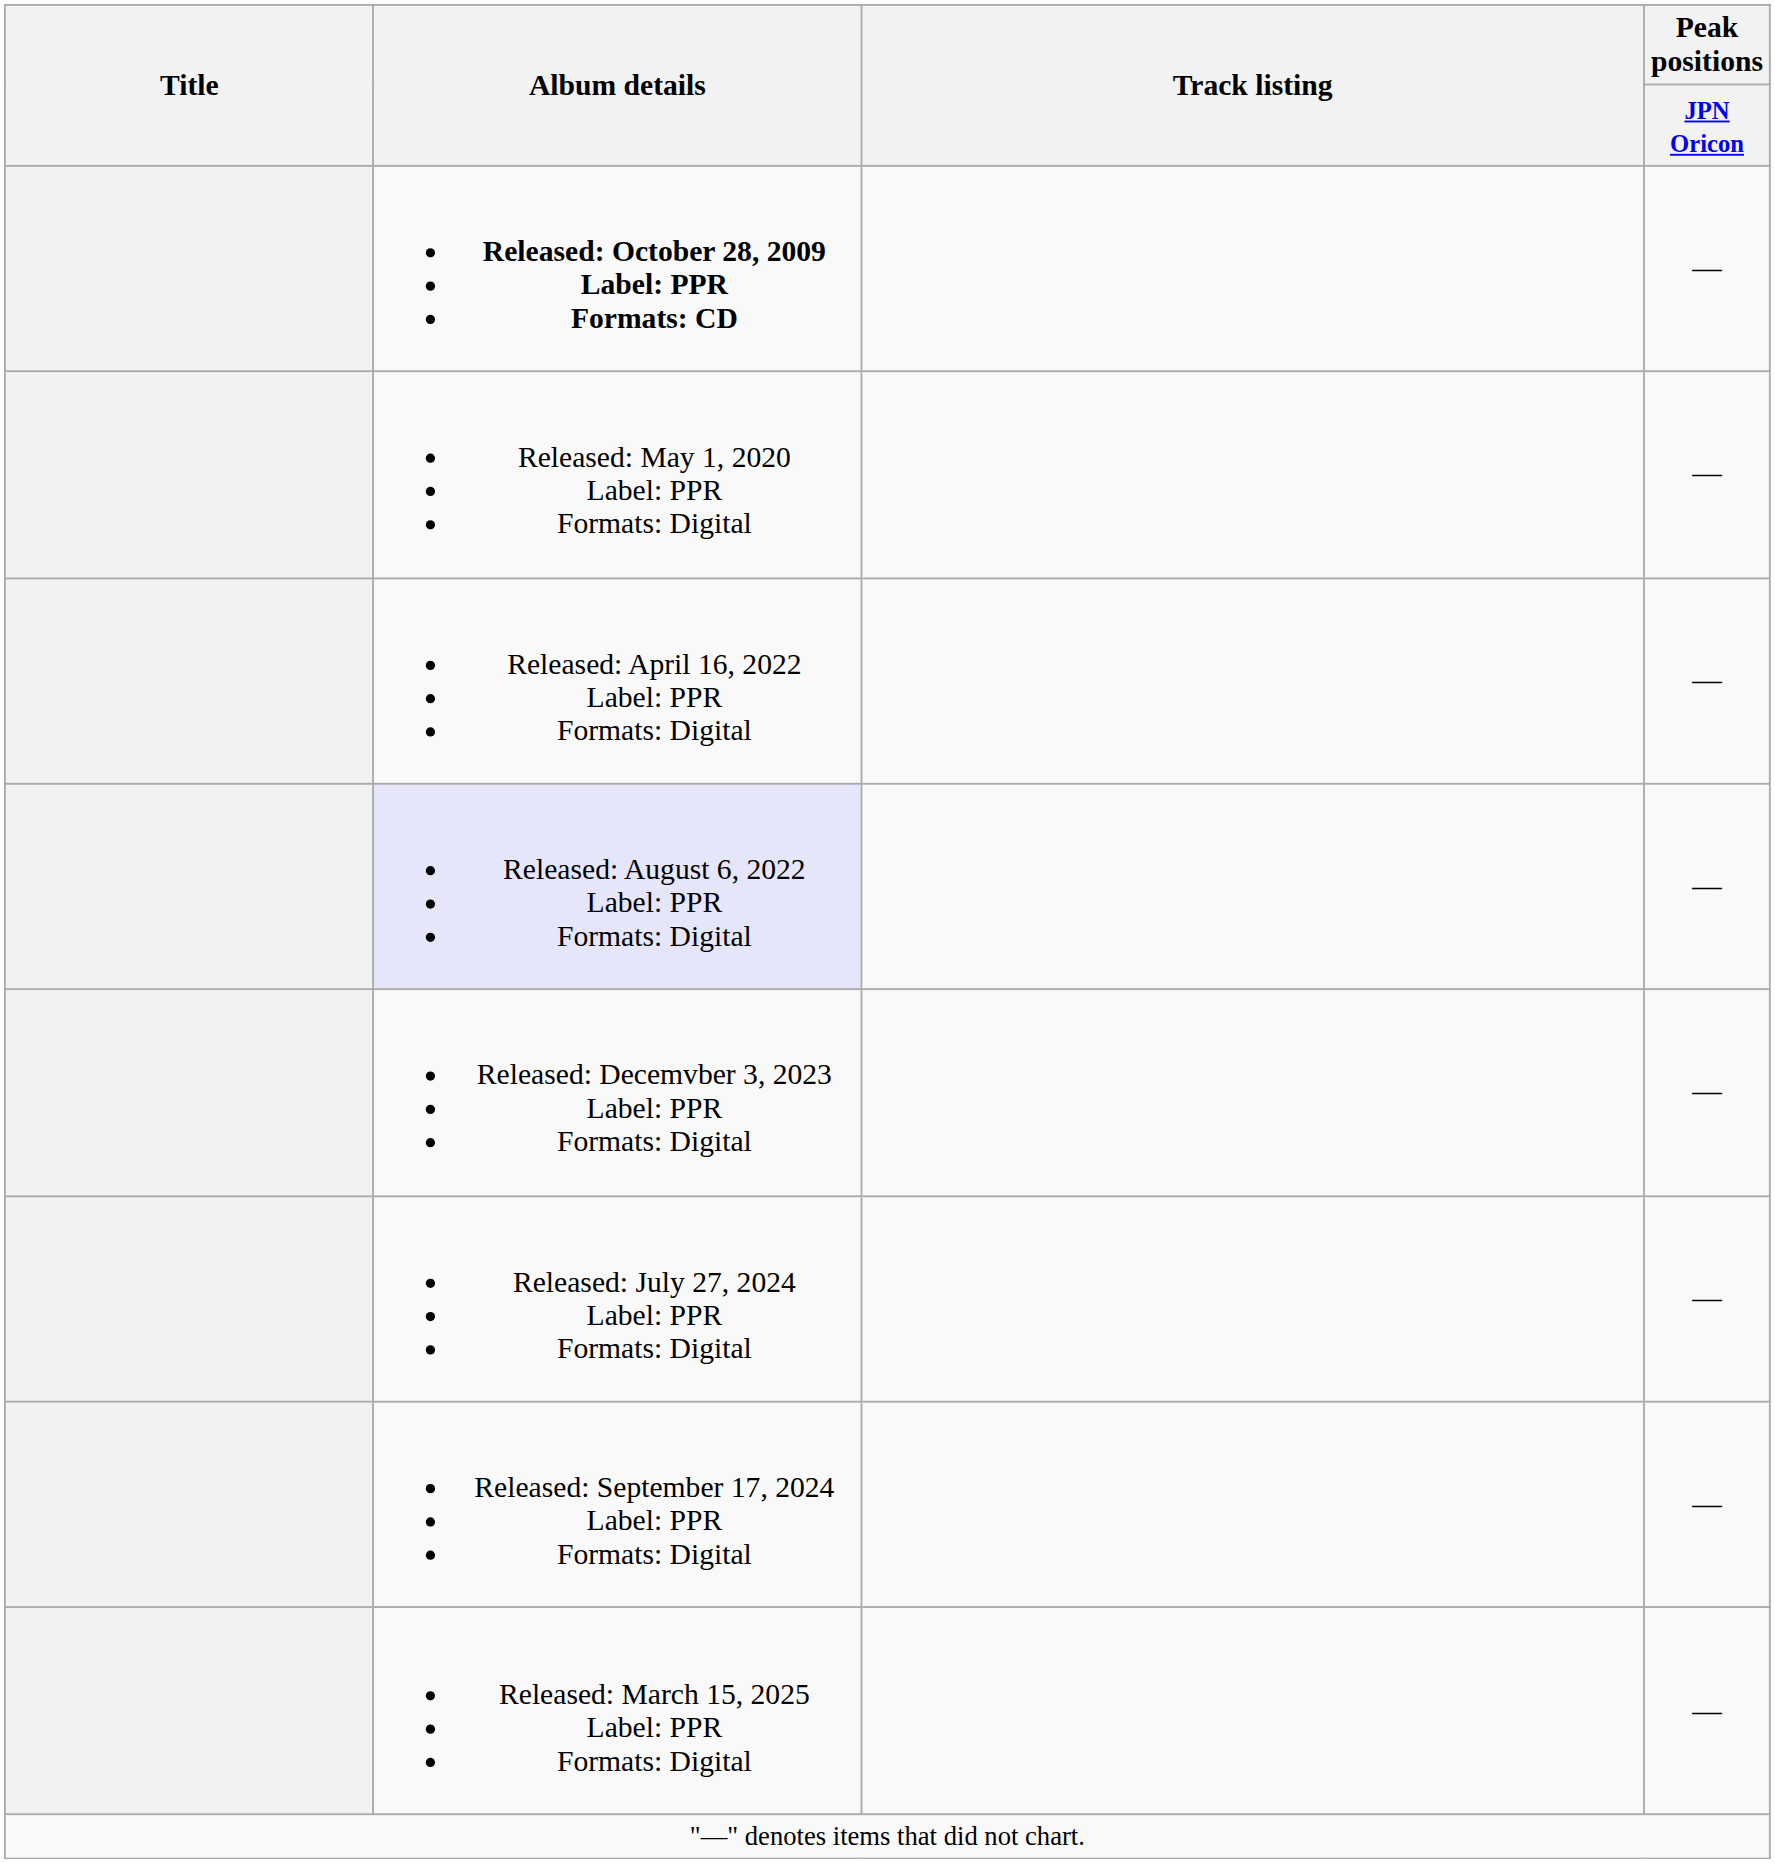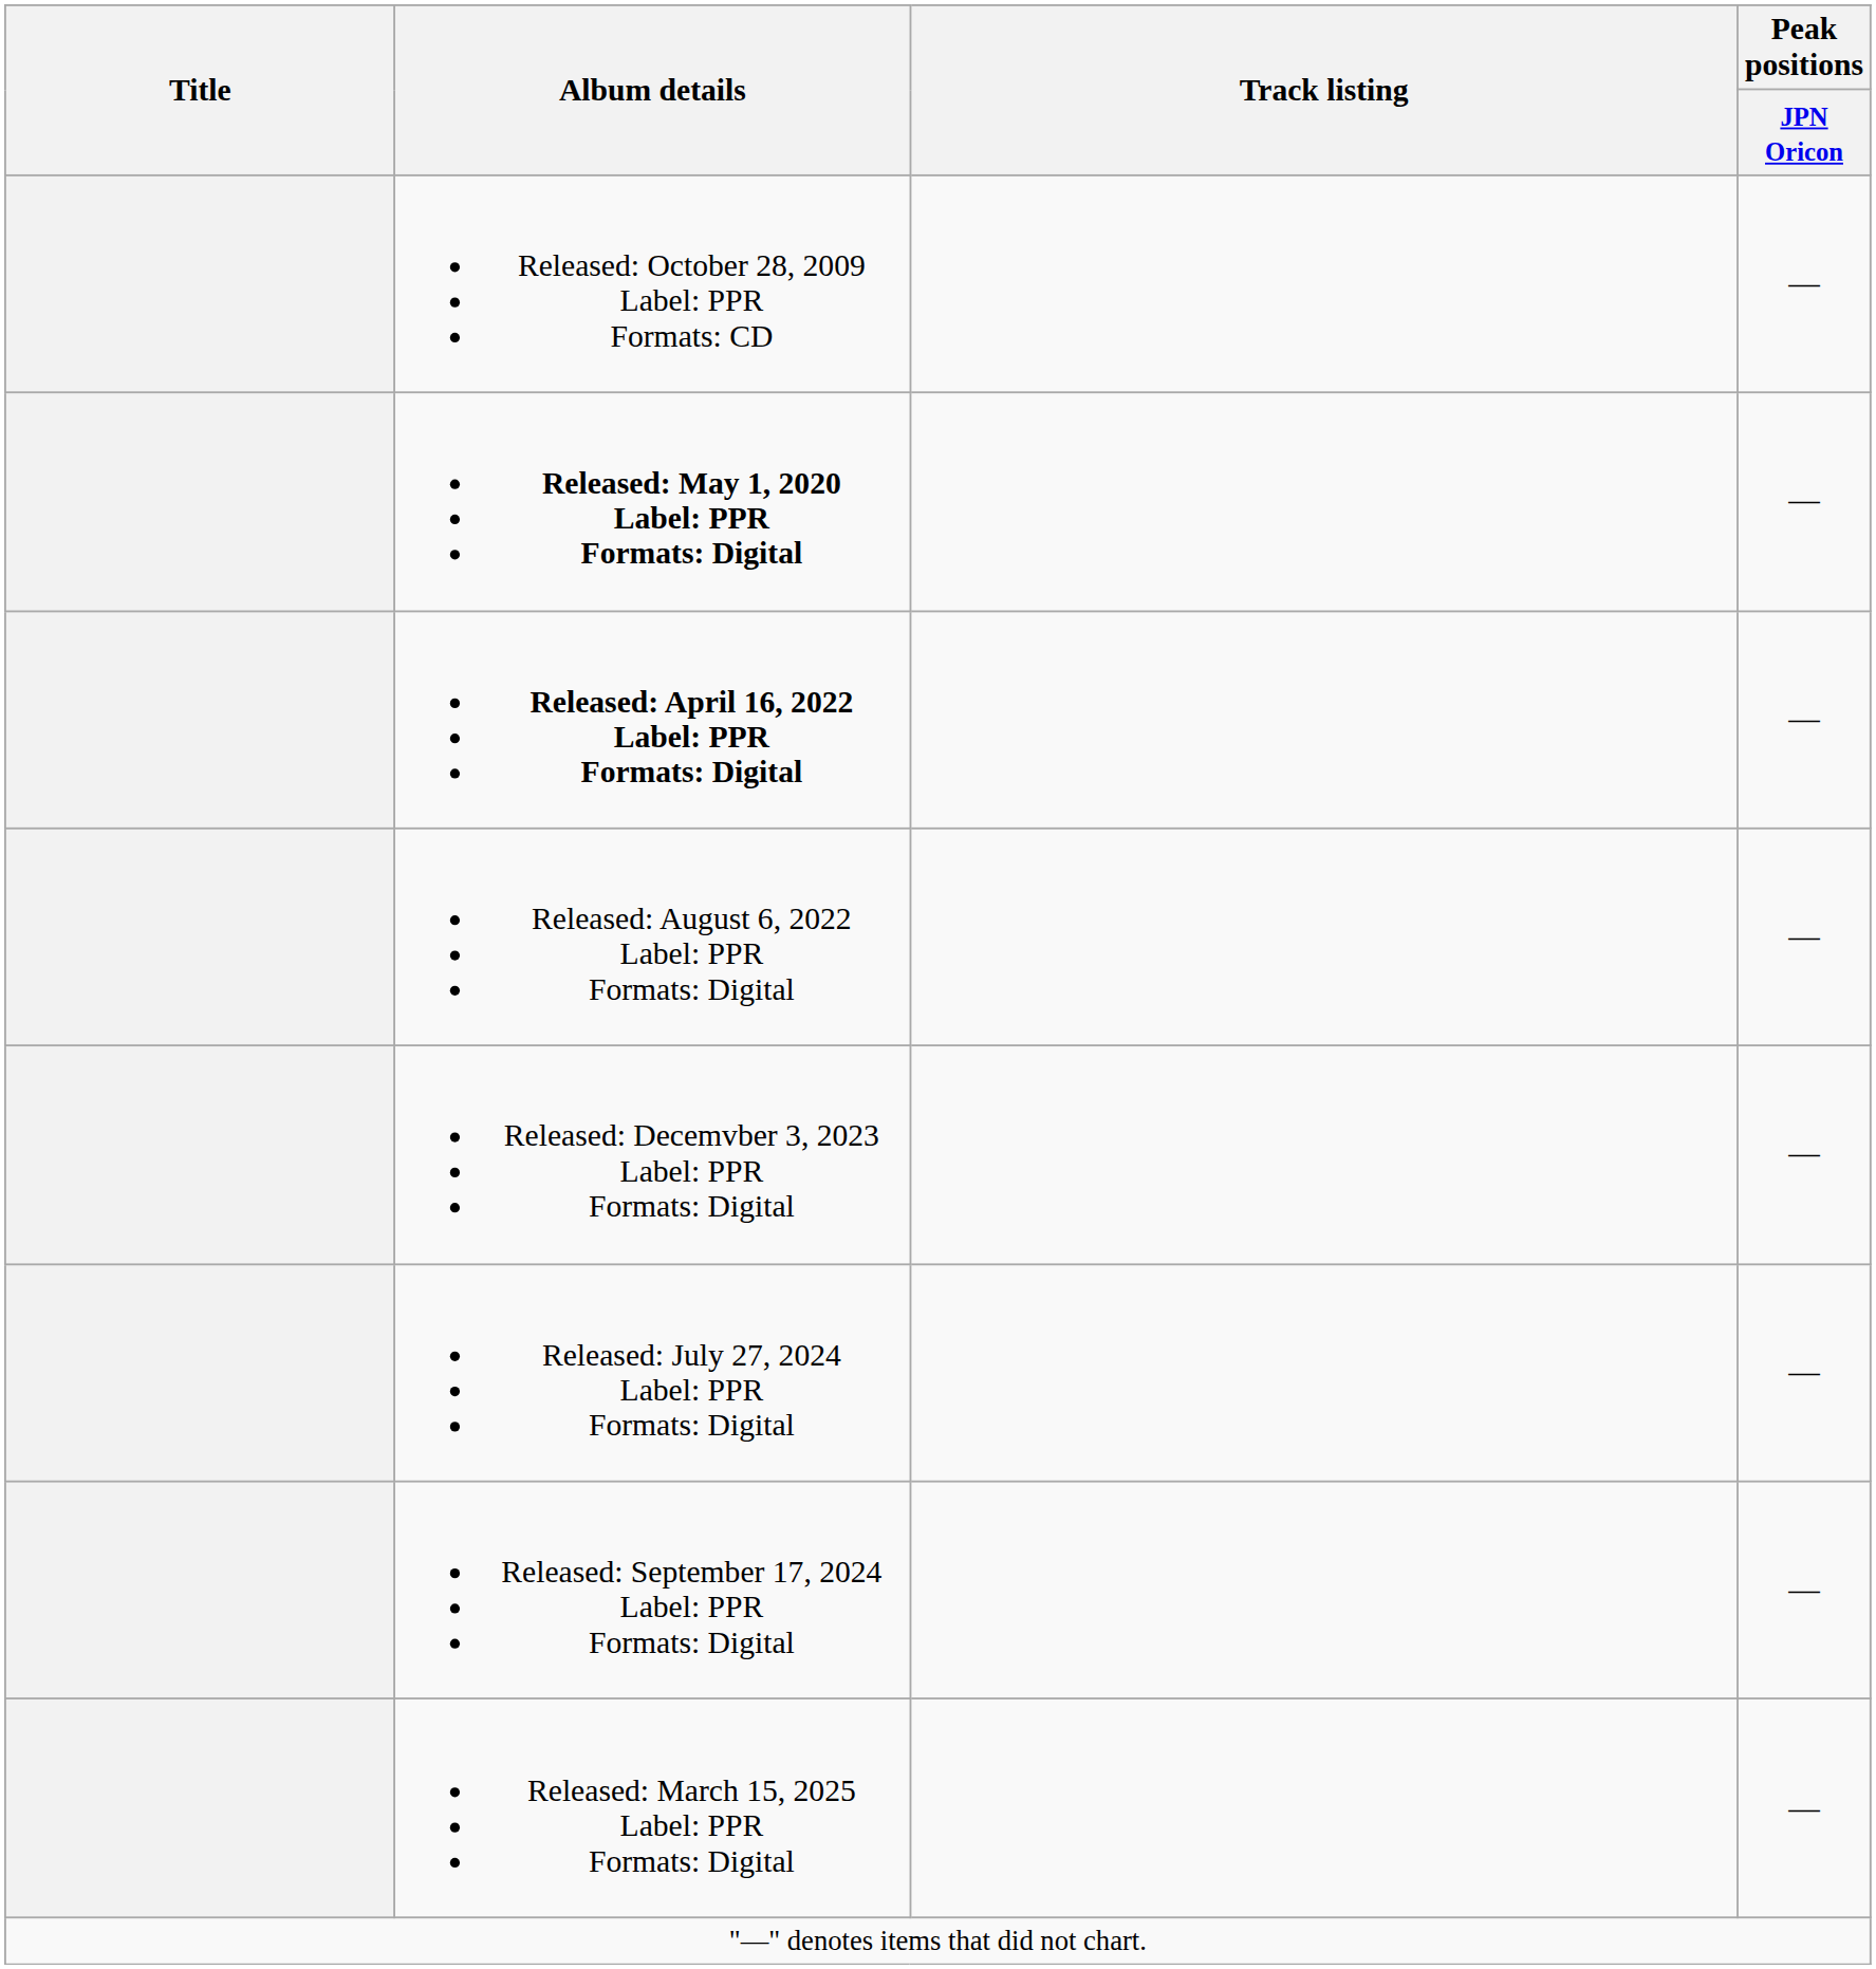Released: October 28, 2009 Label: PPR Formats: CD | Album details: bold -> normal
Released: May 1, 2020 Label: PPR Formats: Digital | Album details: normal -> bold
Released: April 16, 2022 Label: PPR Formats: Digital | Album details: normal -> bold
Released: August 6, 2022 Label: PPR Formats: Digital | Album details: lavender background -> no background
